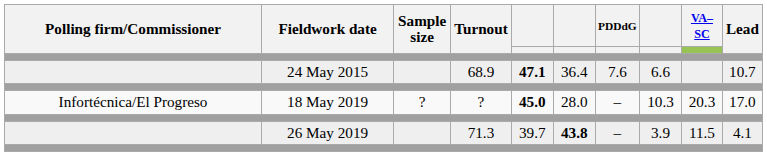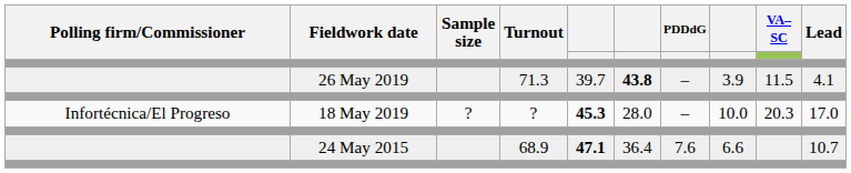rows swapped: 26 May 2019 <-> 24 May 2015
18 May 2019 | column 5: 45.0 -> 45.3
18 May 2019 | column 8: 10.3 -> 10.0
